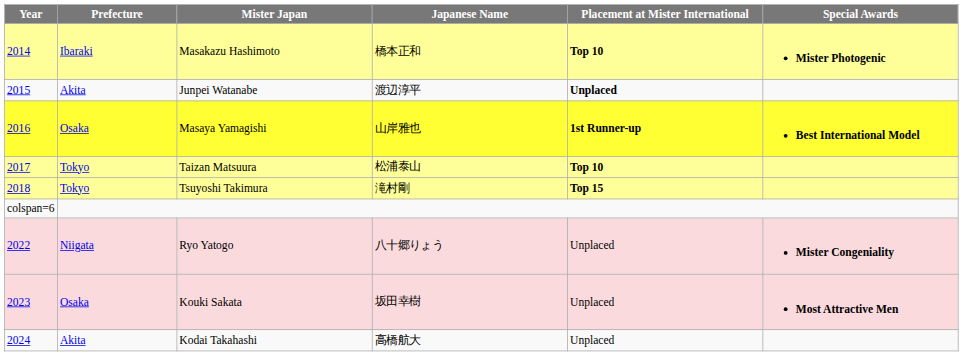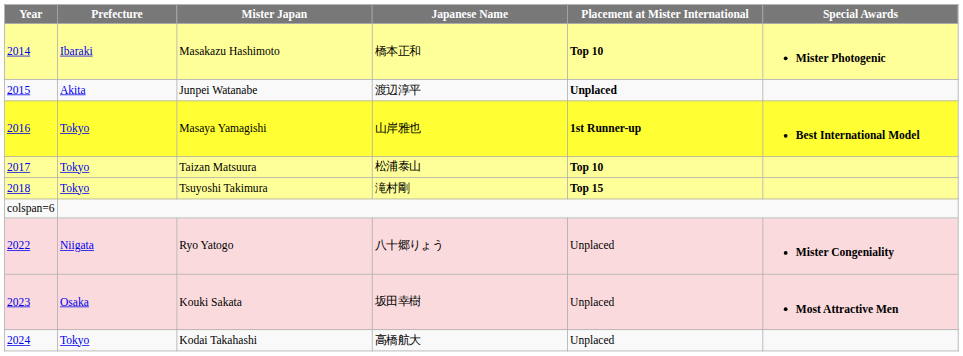Masaya Yamagishi | Prefecture: Osaka -> Tokyo
Kodai Takahashi | Prefecture: Akita -> Tokyo
